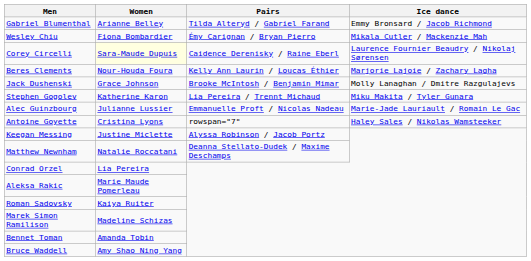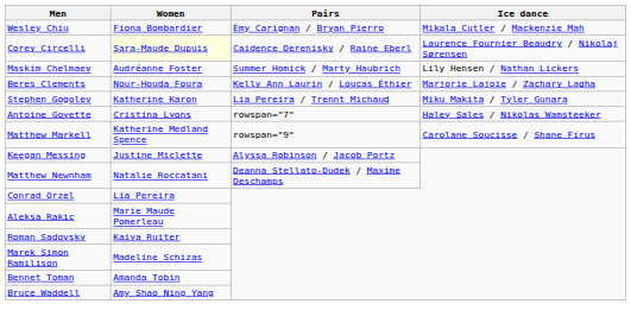- row: Gabriel Blumenthal | Arianne Belley | Tilda Alteryd / Gabriel Farand | Emmy Bronsard / Jacob Richmond
+ row: Maskim Chelmaev | Audréanne Foster | Summer Homick / Marty Haubrich | Lily Hensen / Nathan Lickers
- row: Jack Dushenski | Grace Johnson | Brooke McIntosh / Benjamin Mimar | Molly Lanaghan / Dmitre Razgulajevs
- row: Alec Guinzbourg | Julianne Lussier | Emmanuelle Proft / Nicolas Nadeau | Marie-Jade Lauriault / Romain Le Gac
+ row: Matthew Markell | Katherine Medland Spence | rowspan="9" | Carolane Soucisse / Shane Firus
